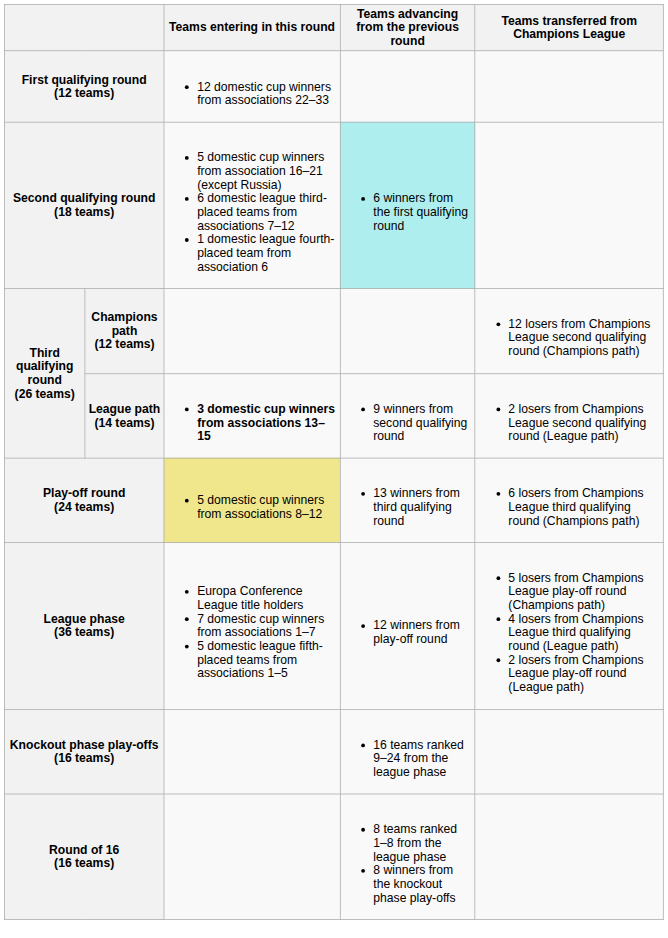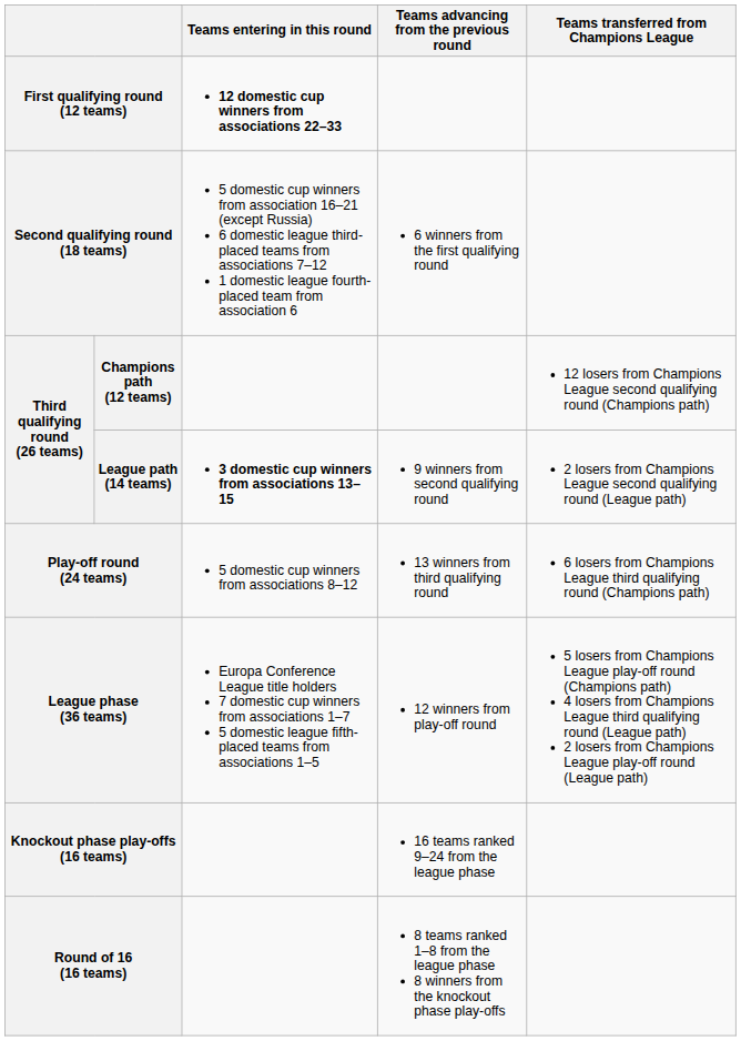First qualifying round (12 teams) | Teams entering in this round: normal -> bold
Second qualifying round (18 teams) | Teams advancing from the previous round: paleturquoise background -> no background
Play-off round (24 teams) | Teams entering in this round: khaki background -> no background
